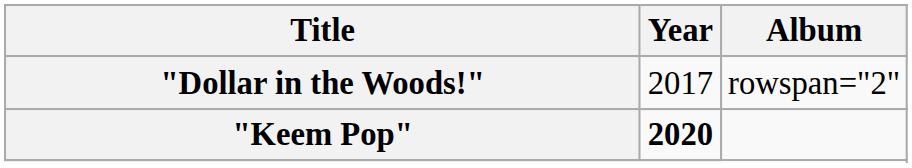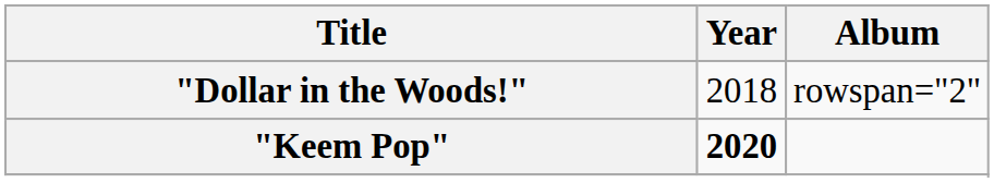"Dollar in the Woods!" | Year: 2017 -> 2018
